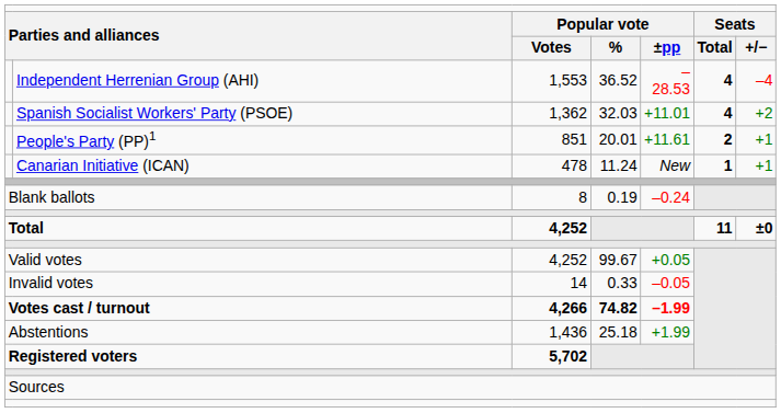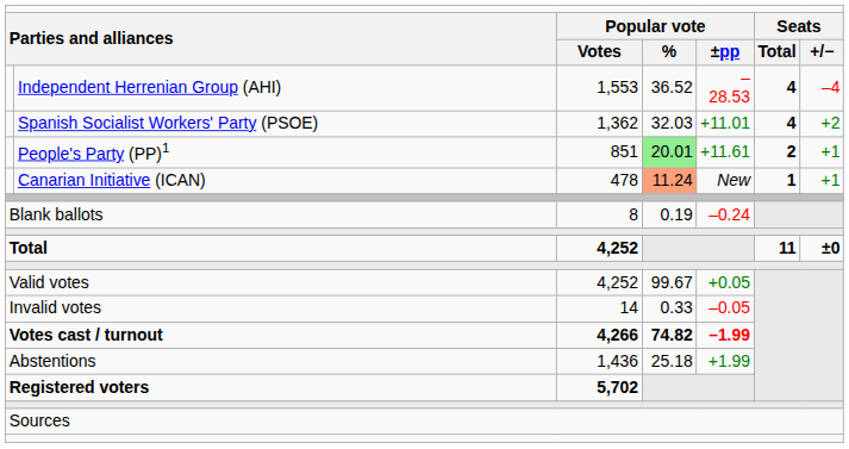People's Party (PP)1 | column 4: no background -> lightgreen background
Canarian Initiative (ICAN) | column 4: no background -> lightsalmon background
